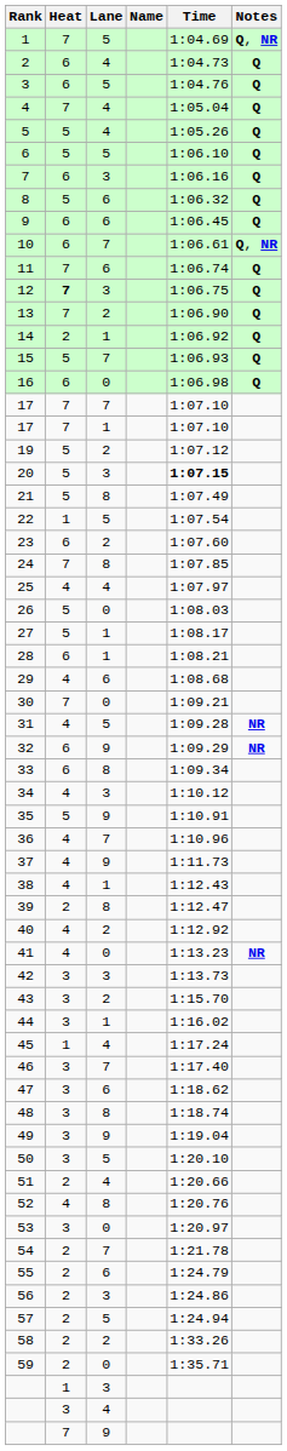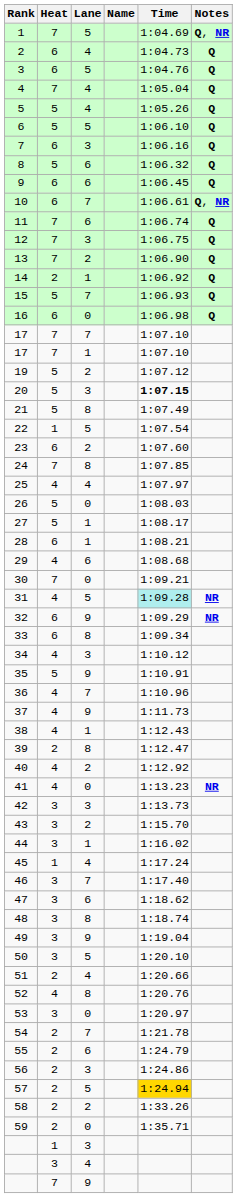12 | Heat: bold -> normal
31 | Time: no background -> paleturquoise background
57 | Time: no background -> gold background
